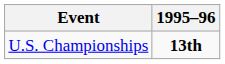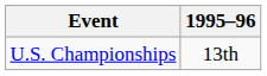U.S. Championships | 1995–96: bold -> normal
